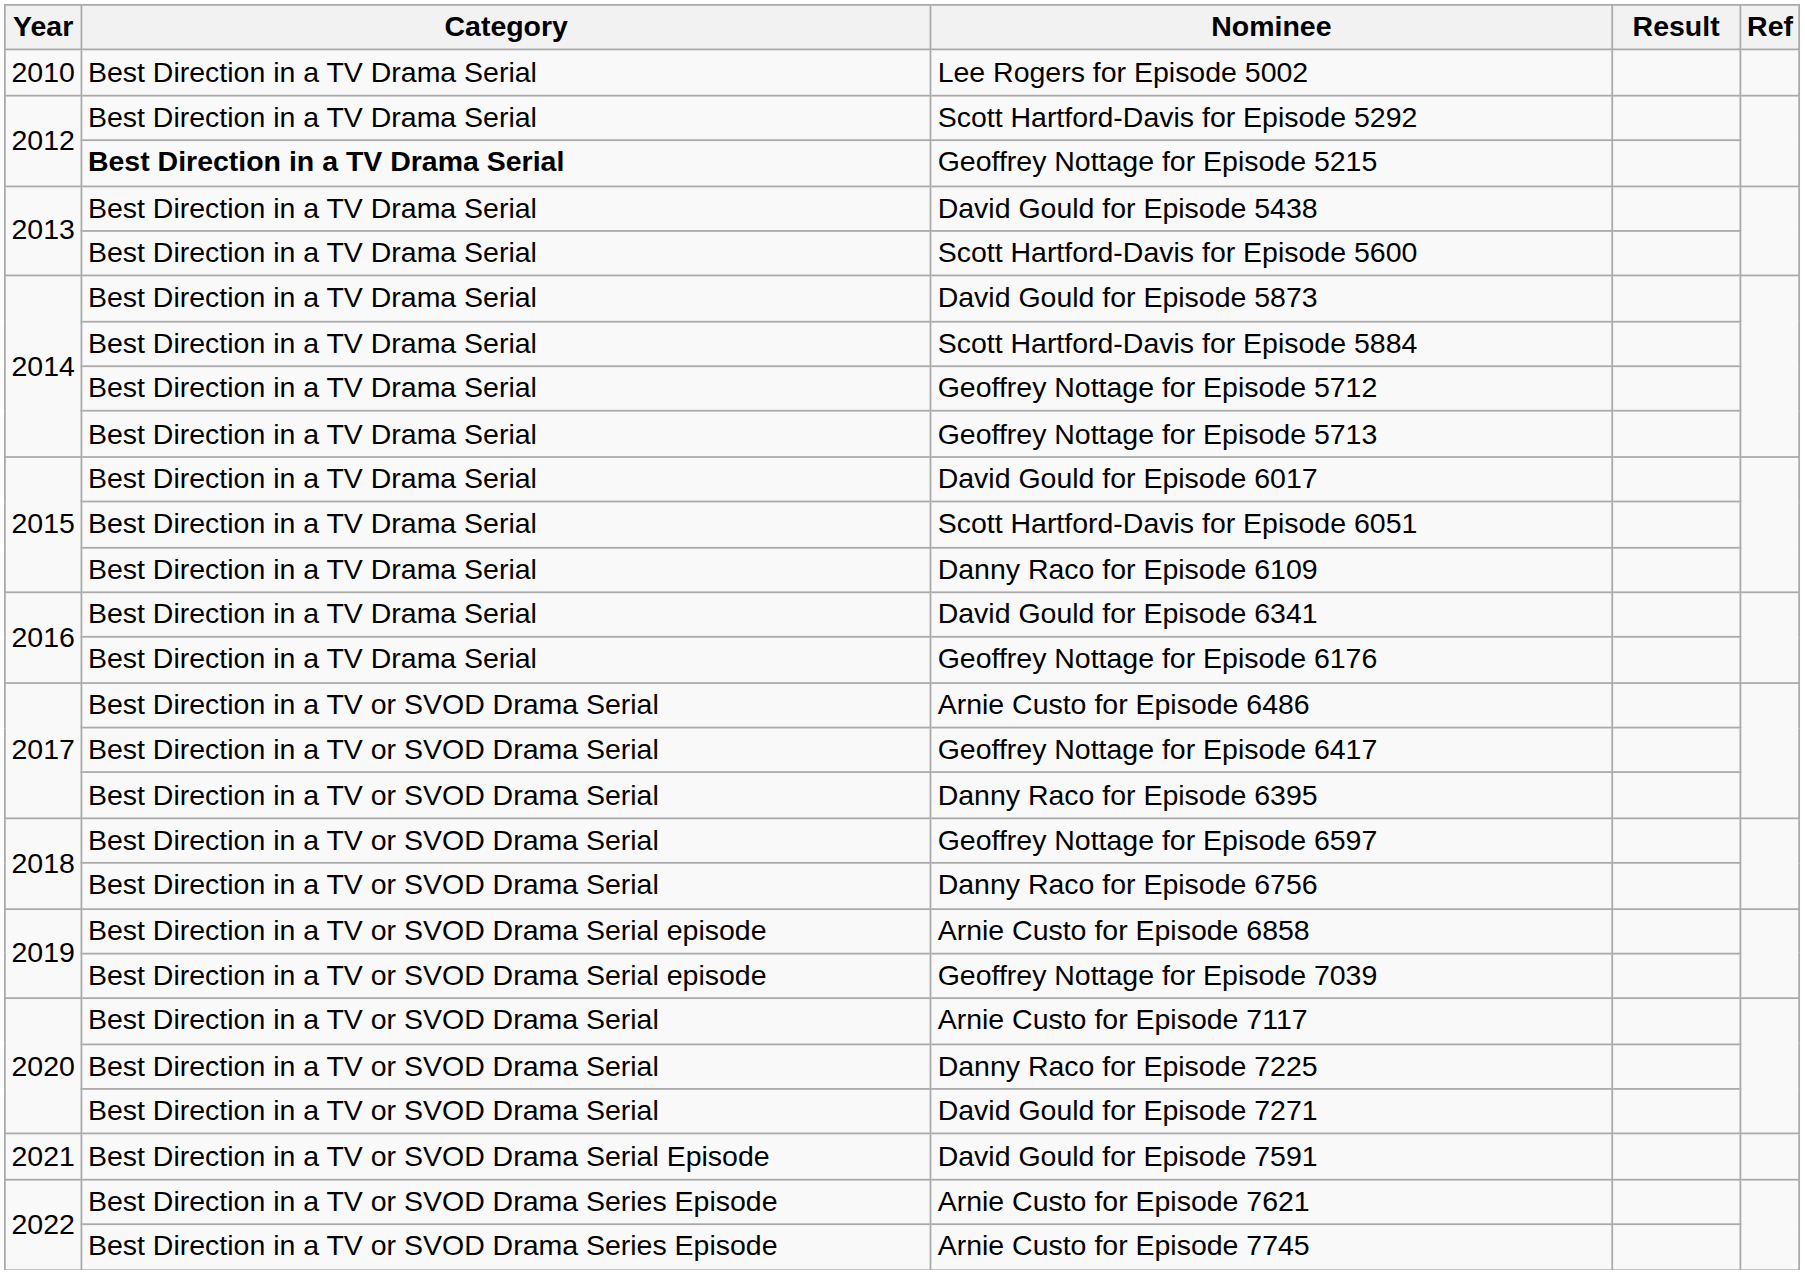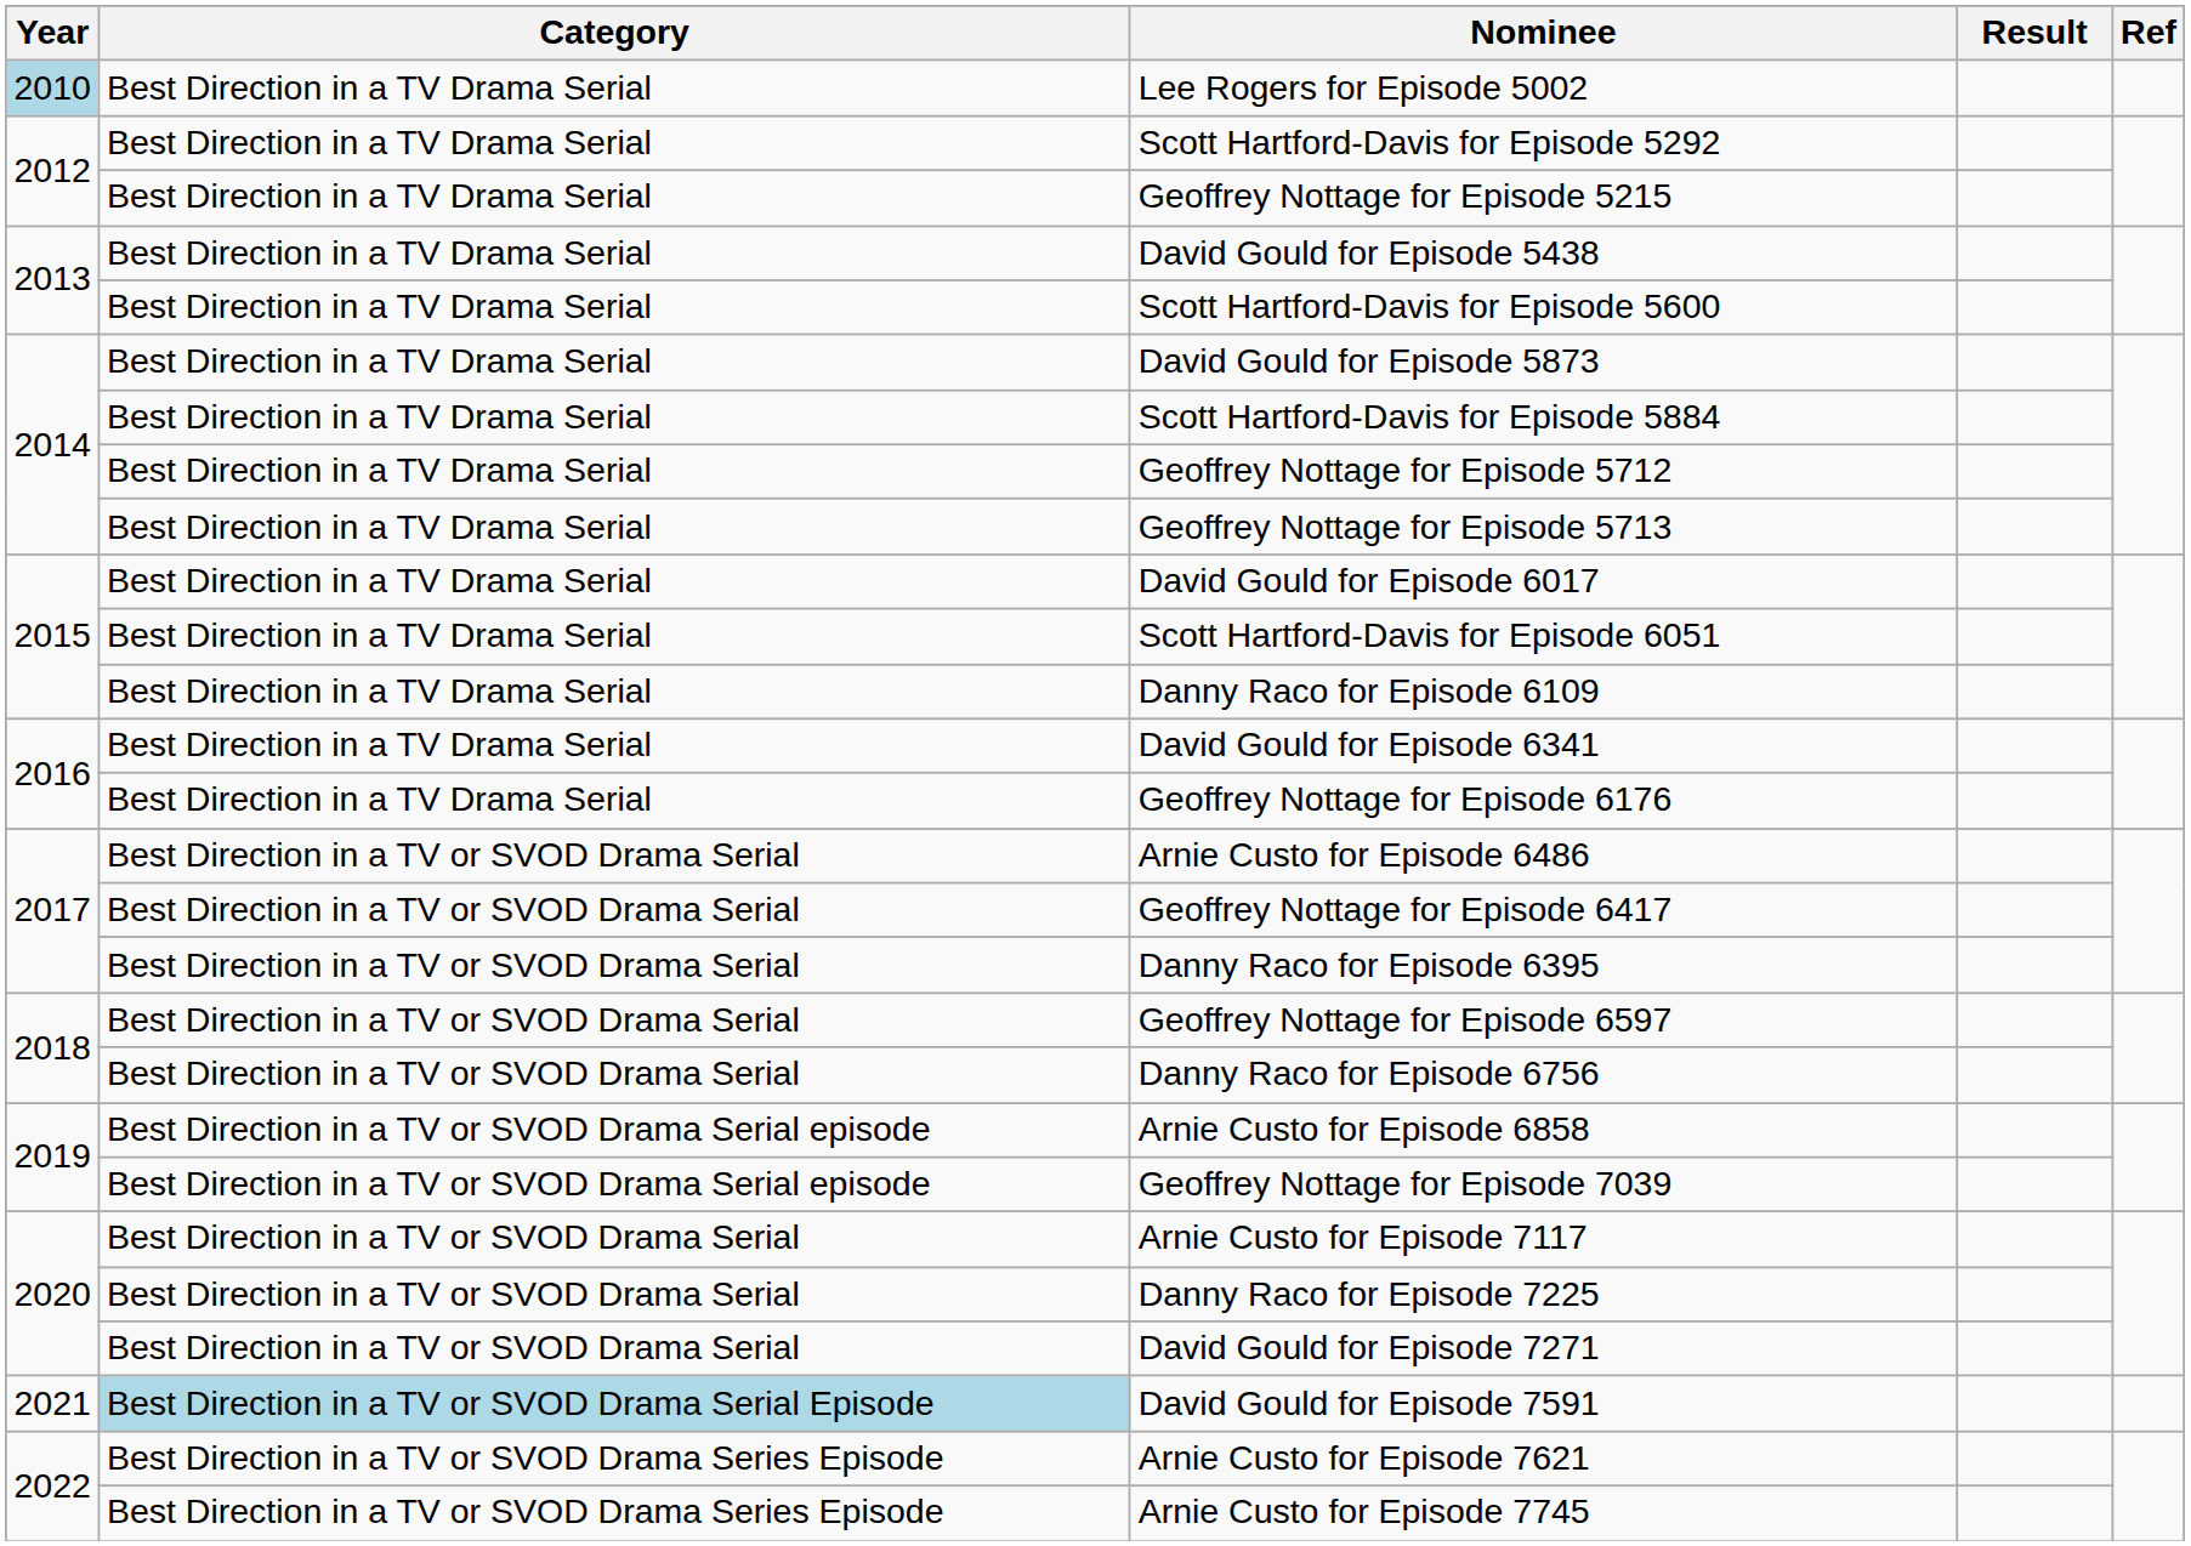Lee Rogers for Episode 5002 | Year: no background -> lightblue background
Geoffrey Nottage for Episode 5215 | Category: bold -> normal
David Gould for Episode 7591 | Category: no background -> lightblue background
